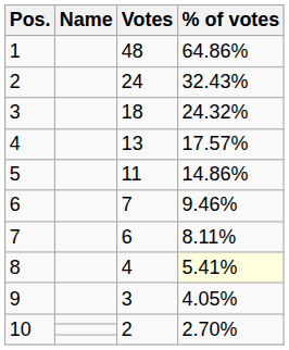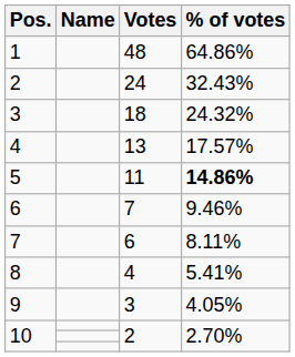5 | % of votes: normal -> bold
8 | % of votes: lightyellow background -> no background
